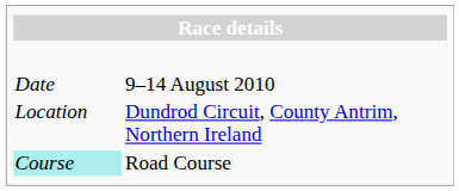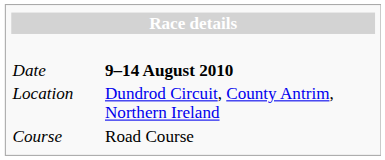Date | column 2: normal -> bold
Course | column 1: paleturquoise background -> no background
